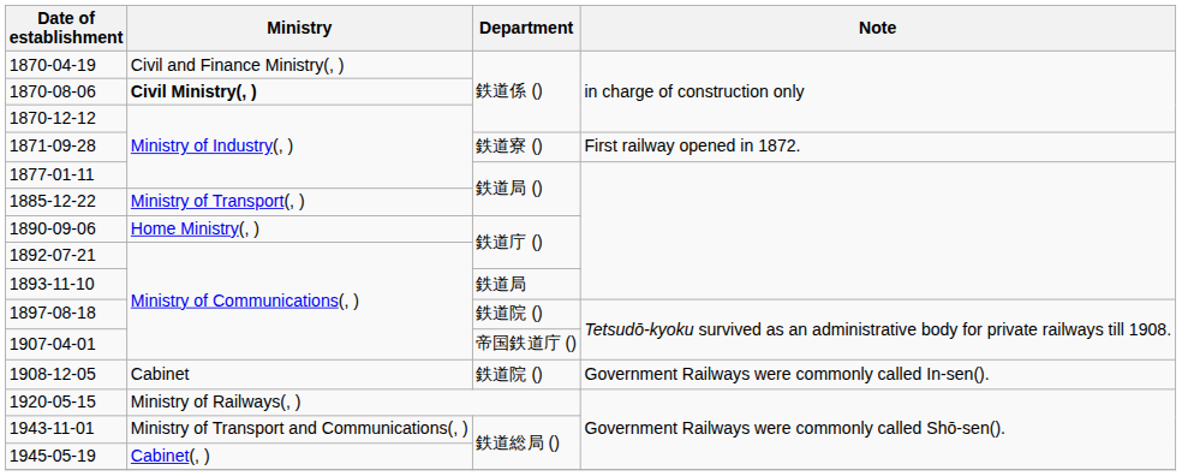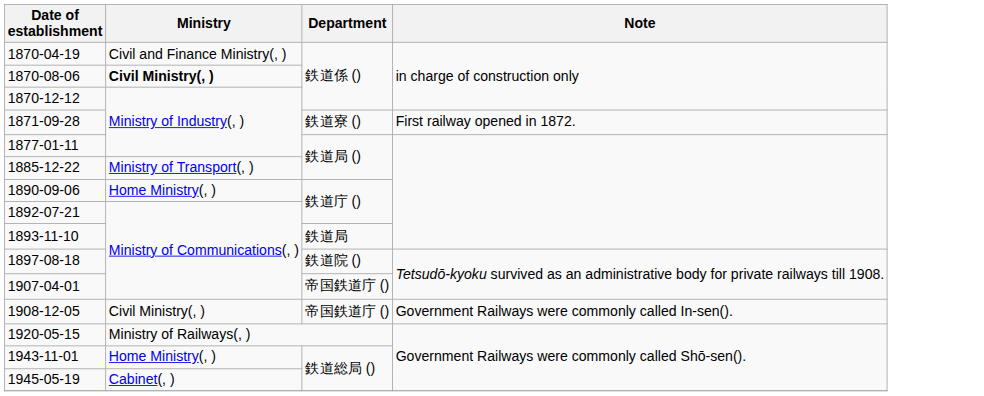1908-12-05 | Ministry: Cabinet -> Civil Ministry(, )
1908-12-05 | Department: 鉄道院 () -> 帝国鉄道庁 ()
1943-11-01 | Ministry: Ministry of Transport and Communications(, ) -> Home Ministry(, )
